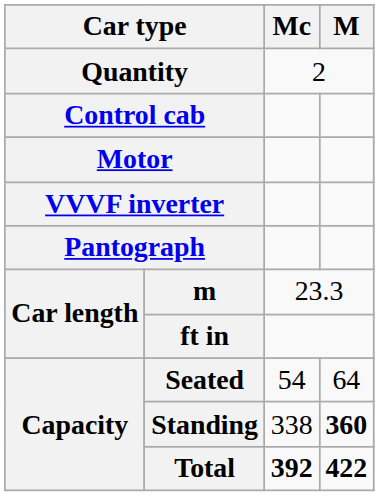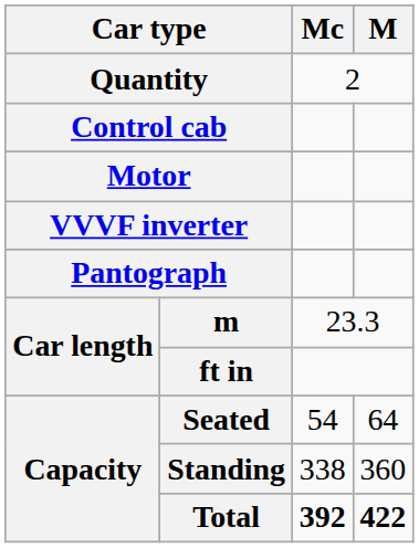Standing | M: bold -> normal
